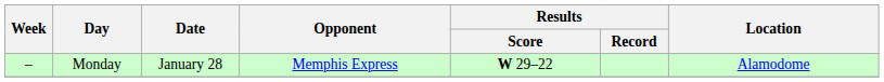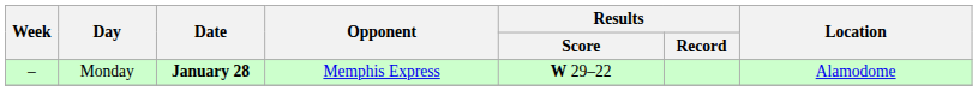Monday | Date: normal -> bold
